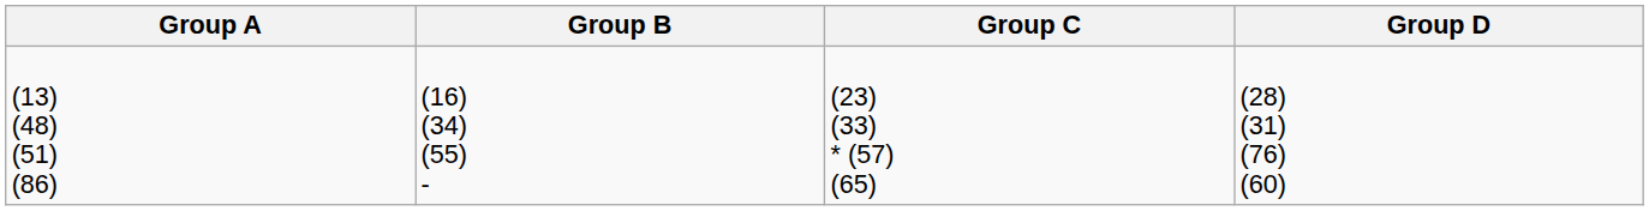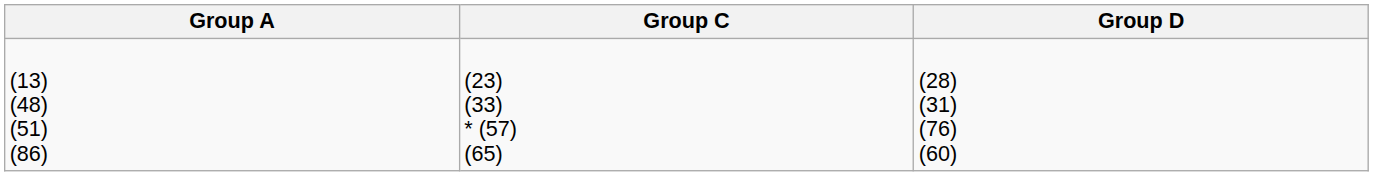- column: Group B | (16) (34) (55) -
